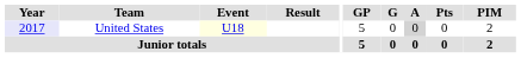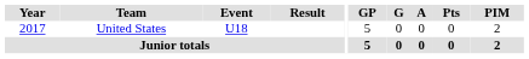United States | Year: lavender background -> no background
United States | Event: lightyellow background -> no background
United States | A: lightgrey background -> no background
